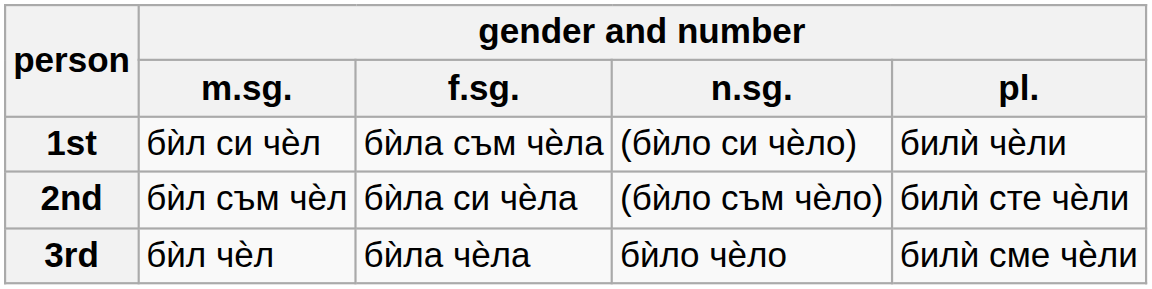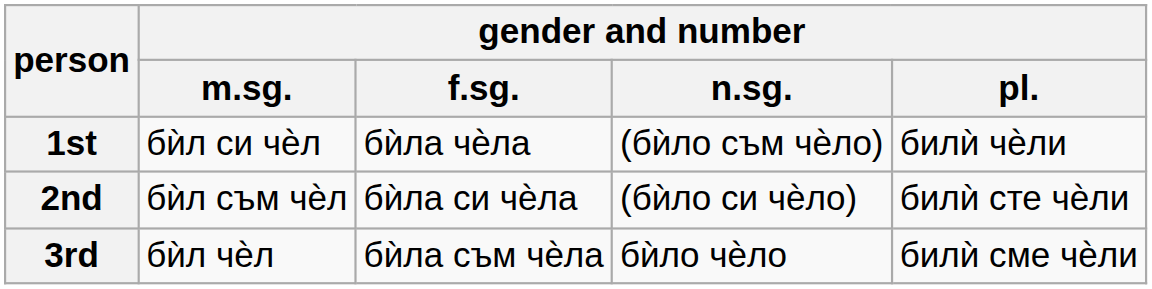1st | gender and number / f.sg.: бѝлa съм чѐлa -> бѝлa чѐлa
1st | gender and number / n.sg.: (бѝлo си чѐлo) -> (бѝлo съм чѐлo)
2nd | gender and number / n.sg.: (бѝлo съм чѐлo) -> (бѝлo си чѐлo)
3rd | gender and number / f.sg.: бѝлa чѐлa -> бѝлa съм чѐлa
